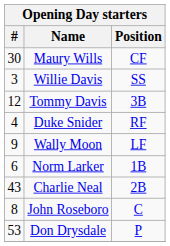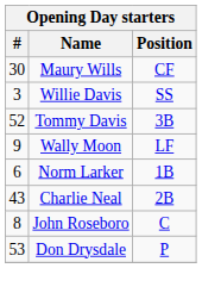Tommy Davis | #: 12 -> 52
- row: 4 | Duke Snider | RF
